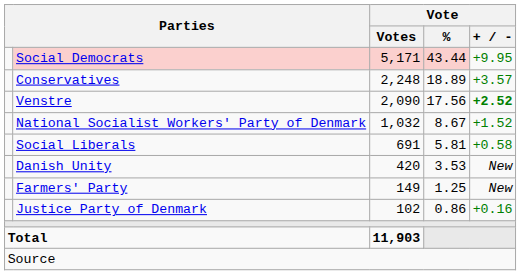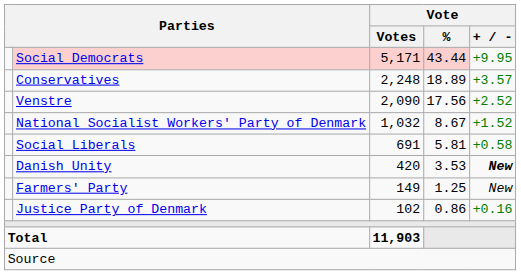Venstre | Vote / + / -: bold -> normal
Danish Unity | Vote / + / -: normal -> bold
